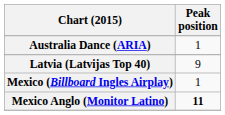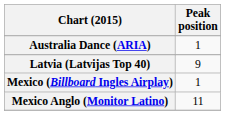Mexico Anglo (Monitor Latino) | Peak position: bold -> normal
